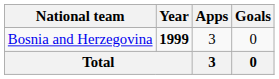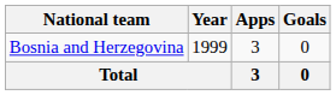Bosnia and Herzegovina | Year: bold -> normal
